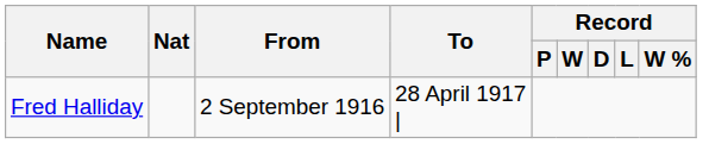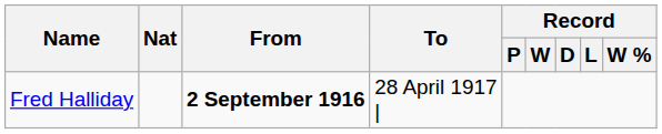Fred Halliday | From: normal -> bold
